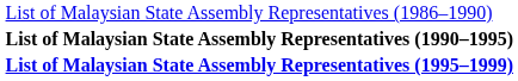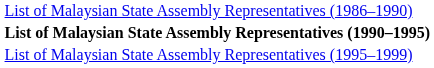row 3 | column 1: bold -> normal
